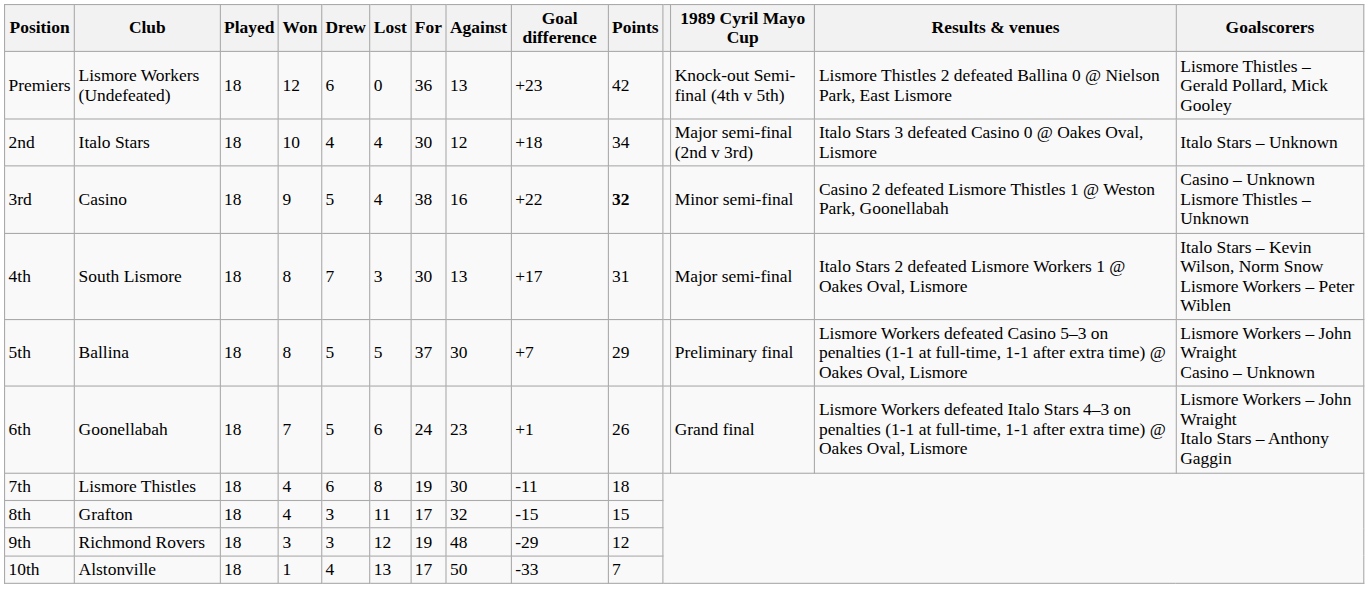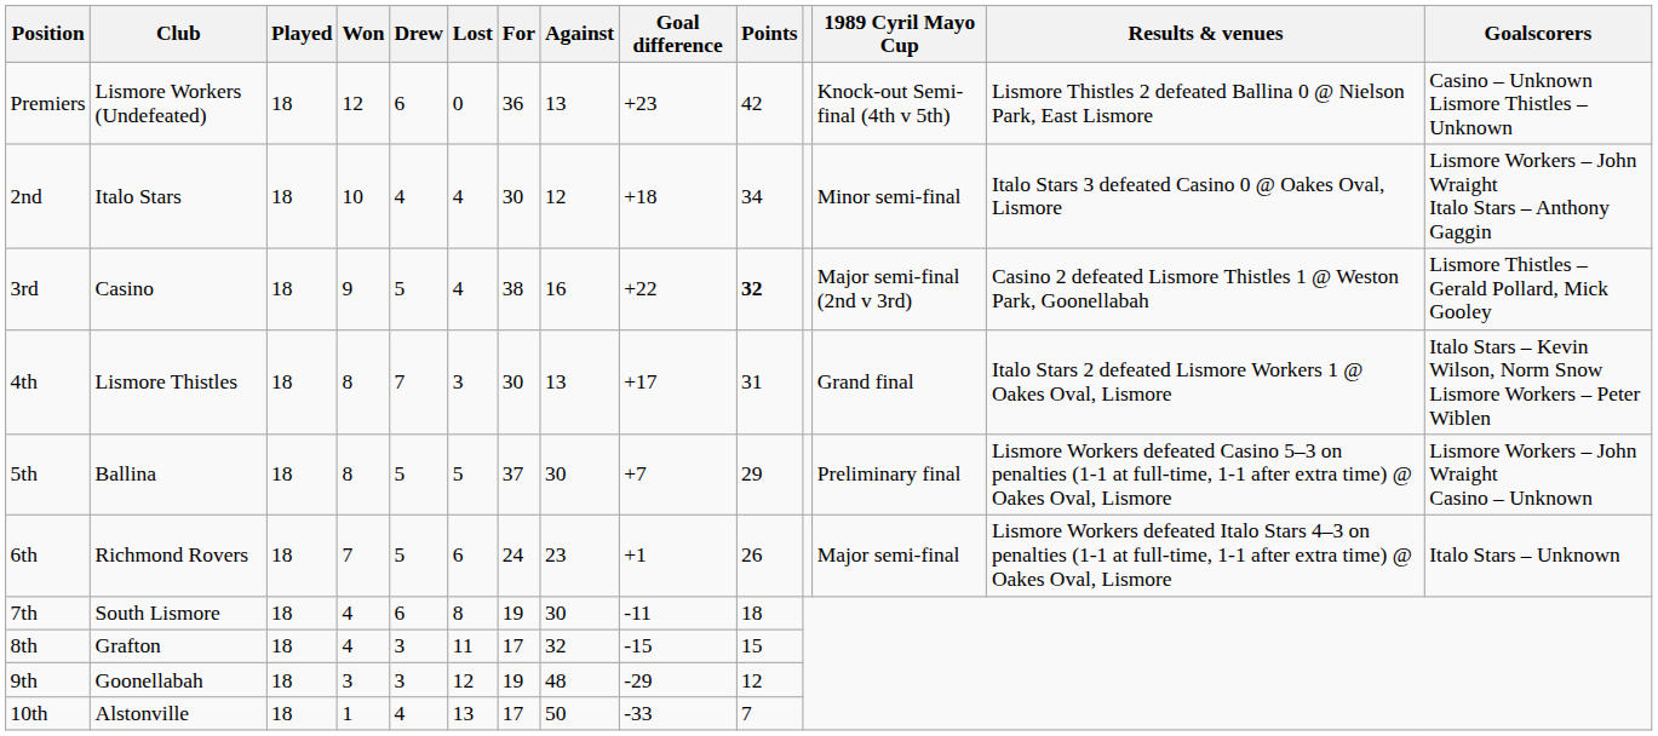Premiers | Goalscorers: Lismore Thistles – Gerald Pollard, Mick Gooley -> Casino – Unknown Lismore Thistles – Unknown
2nd | 1989 Cyril Mayo Cup: Major semi-final (2nd v 3rd) -> Minor semi-final
2nd | Goalscorers: Italo Stars – Unknown -> Lismore Workers – John Wraight Italo Stars – Anthony Gaggin
3rd | 1989 Cyril Mayo Cup: Minor semi-final -> Major semi-final (2nd v 3rd)
3rd | Goalscorers: Casino – Unknown Lismore Thistles – Unknown -> Lismore Thistles – Gerald Pollard, Mick Gooley
4th | Club: South Lismore -> Lismore Thistles
4th | 1989 Cyril Mayo Cup: Major semi-final -> Grand final
6th | Club: Goonellabah -> Richmond Rovers
6th | 1989 Cyril Mayo Cup: Grand final -> Major semi-final
6th | Goalscorers: Lismore Workers – John Wraight Italo Stars – Anthony Gaggin -> Italo Stars – Unknown
7th | Club: Lismore Thistles -> South Lismore
9th | Club: Richmond Rovers -> Goonellabah
